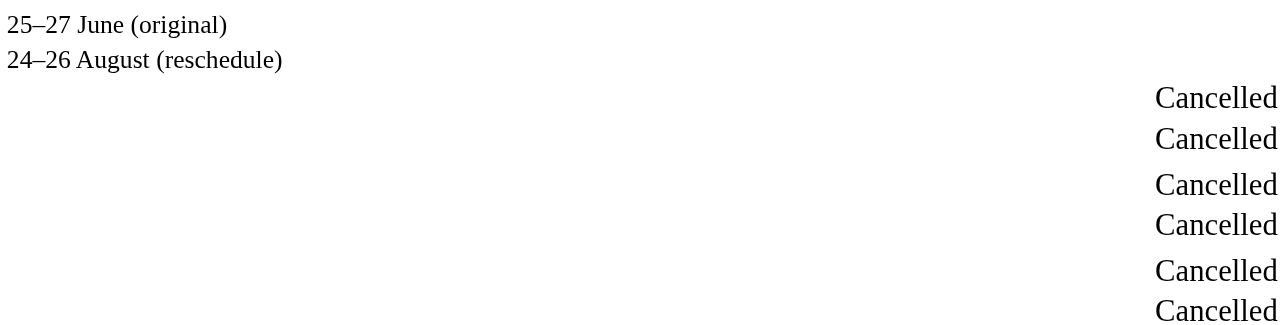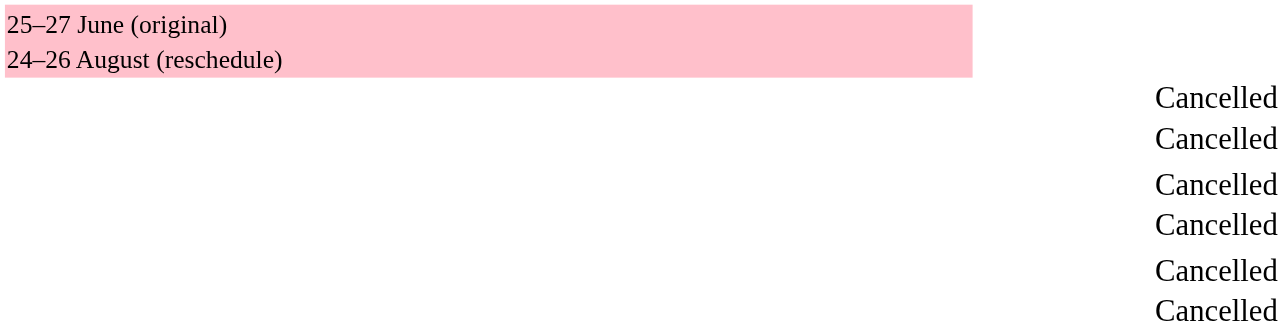25–27 June (original) 24–26 August (reschedule) | column 1: no background -> pink background
